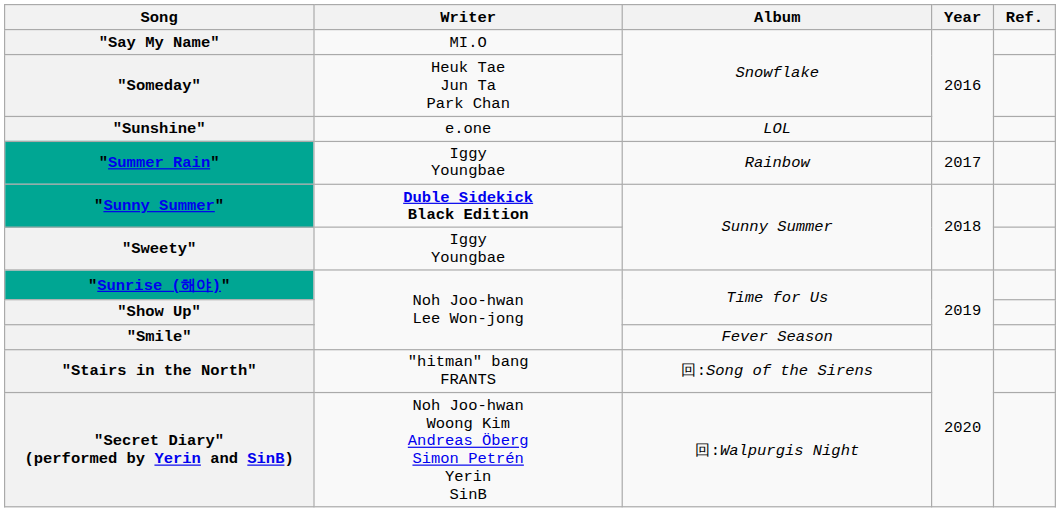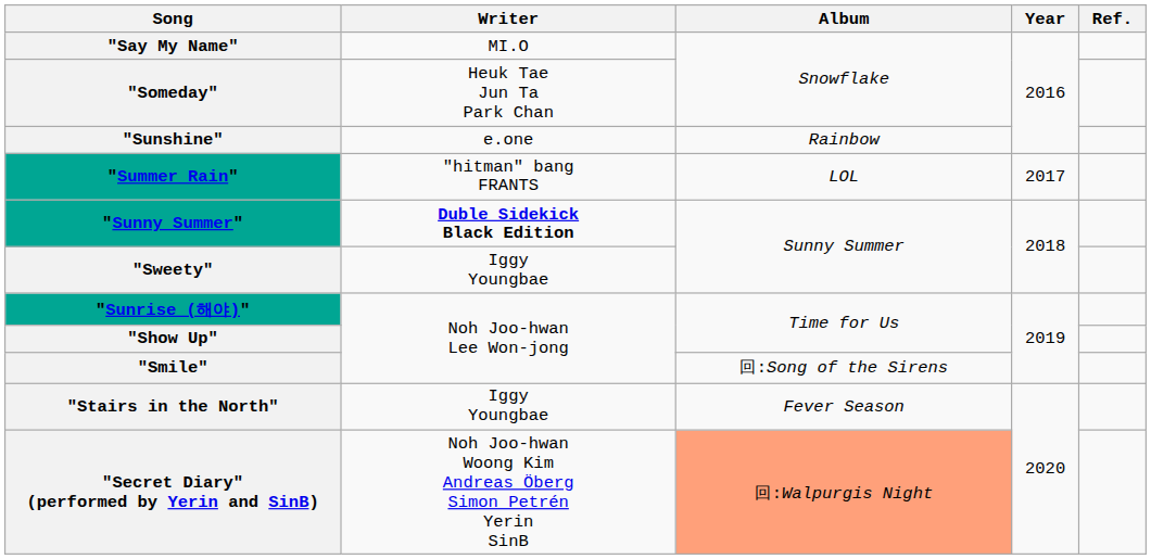"Sunshine" | Album: LOL -> Rainbow
"Summer Rain" | Writer: Iggy Youngbae -> "hitman" bang FRANTS
"Summer Rain" | Album: Rainbow -> LOL
"Smile" | Album: Fever Season -> 回:Song of the Sirens
"Stairs in the North" | Writer: "hitman" bang FRANTS -> Iggy Youngbae
"Stairs in the North" | Album: 回:Song of the Sirens -> Fever Season
"Secret Diary" (performed by Yerin and SinB) | Album: no background -> lightsalmon background
